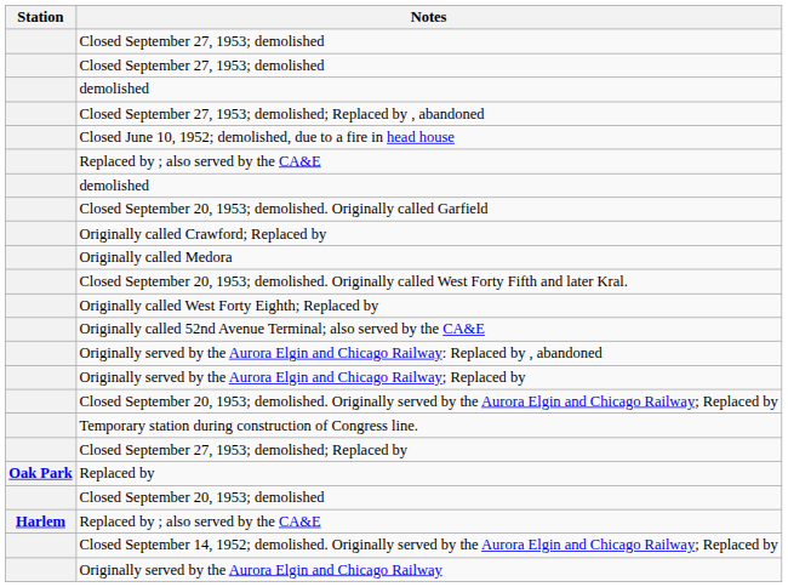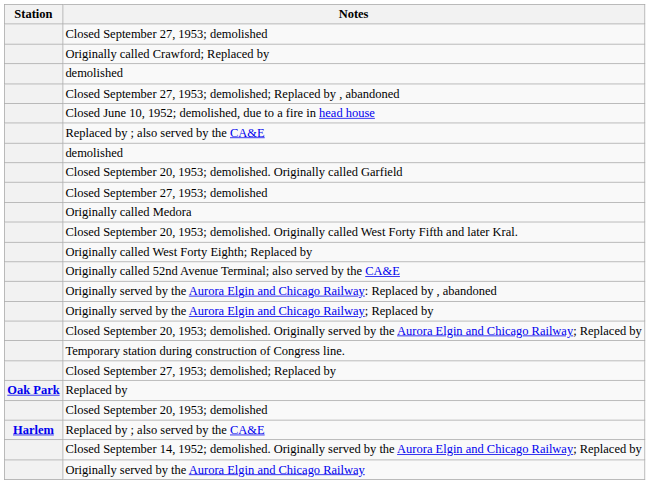row 3 | Notes: Closed September 27, 1953; demolished -> Originally called Crawford; Replaced by
row 10 | Notes: Originally called Crawford; Replaced by -> Closed September 27, 1953; demolished
